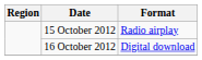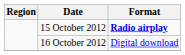15 October 2012 | Format: normal -> bold
